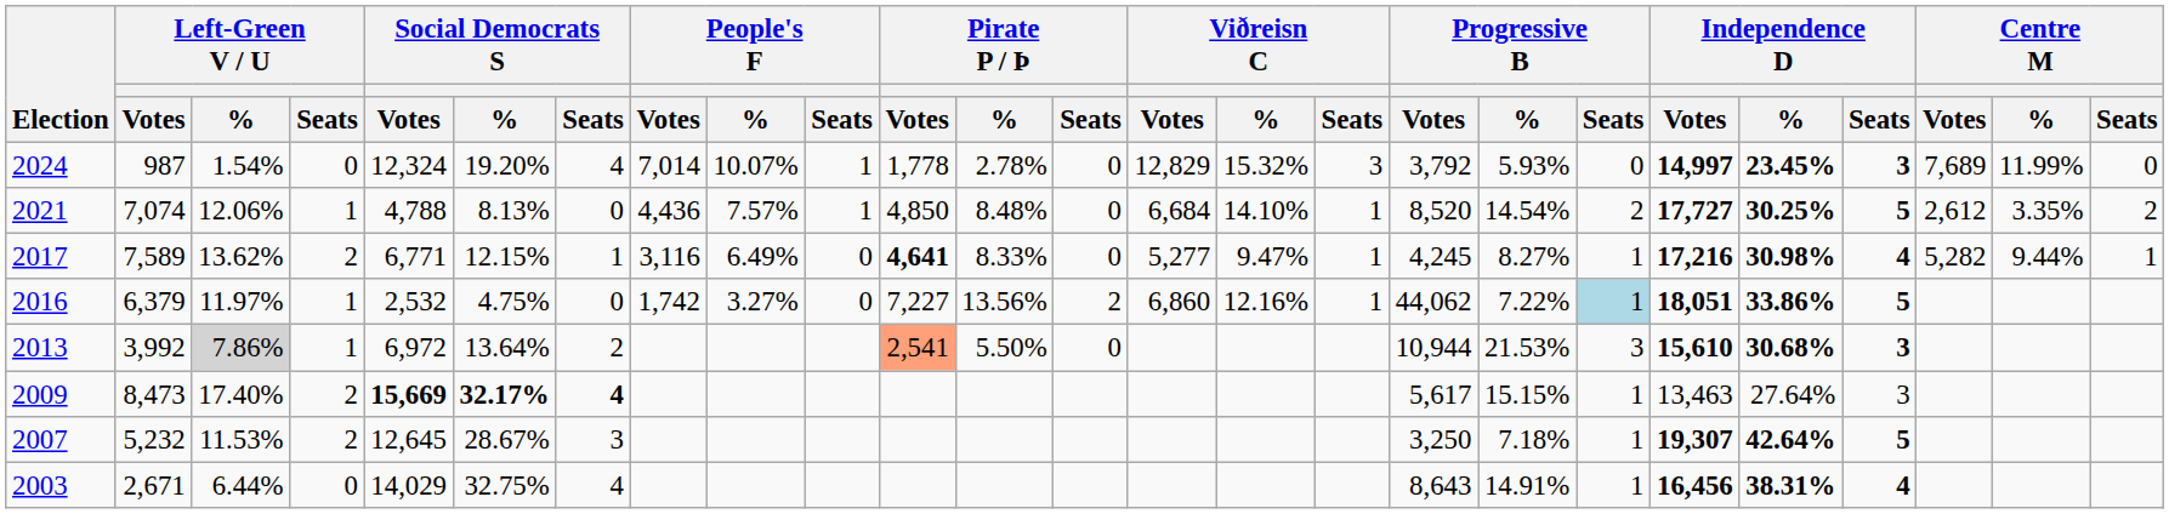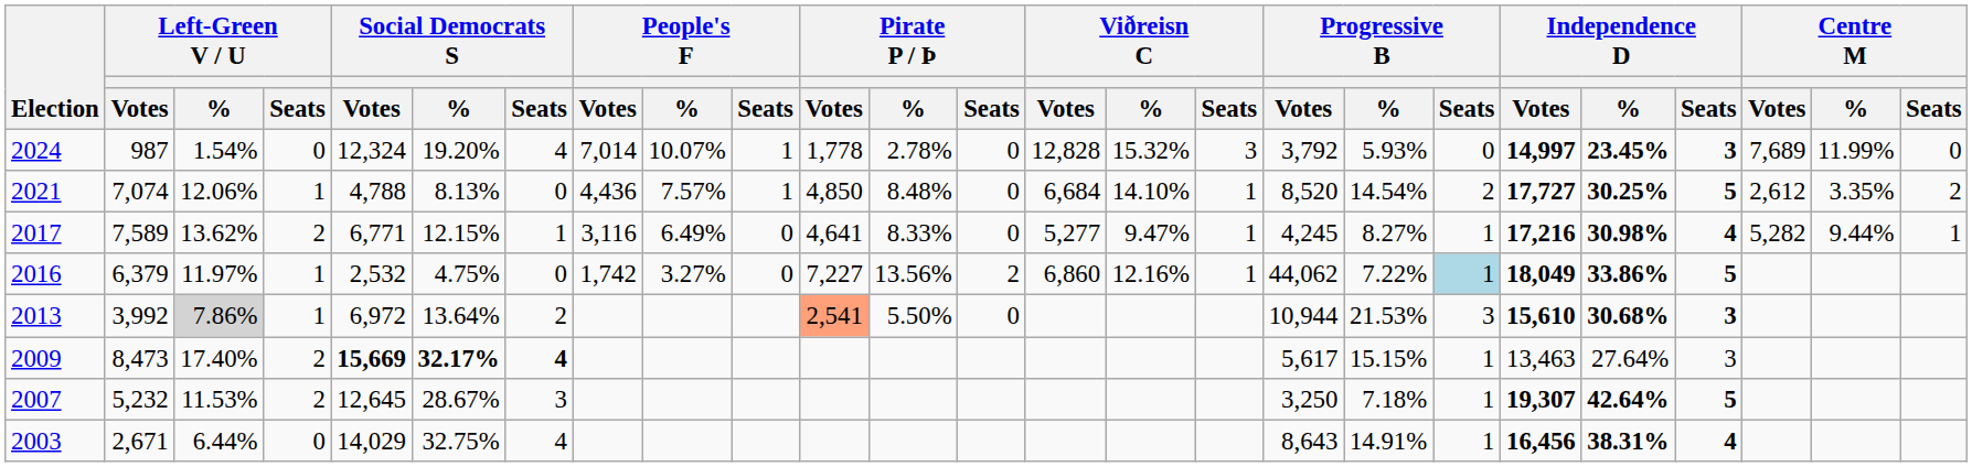2024 | Viðreisn C / Votes: 12,829 -> 12,828
2017 | Pirate P / Þ / Votes: bold -> normal
2016 | Independence D / Votes: 18,051 -> 18,049
